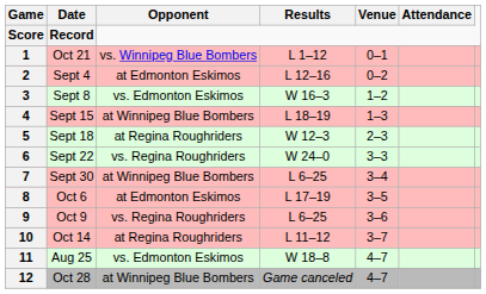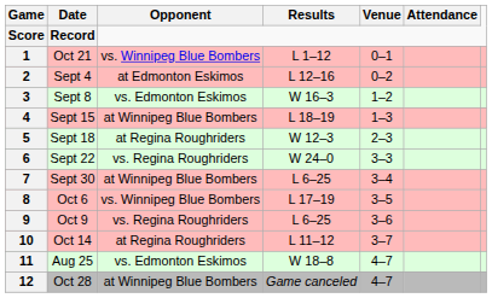8 | Opponent: at Edmonton Eskimos -> vs. Winnipeg Blue Bombers
